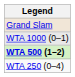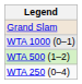row 4 | column 1: bold -> normal
